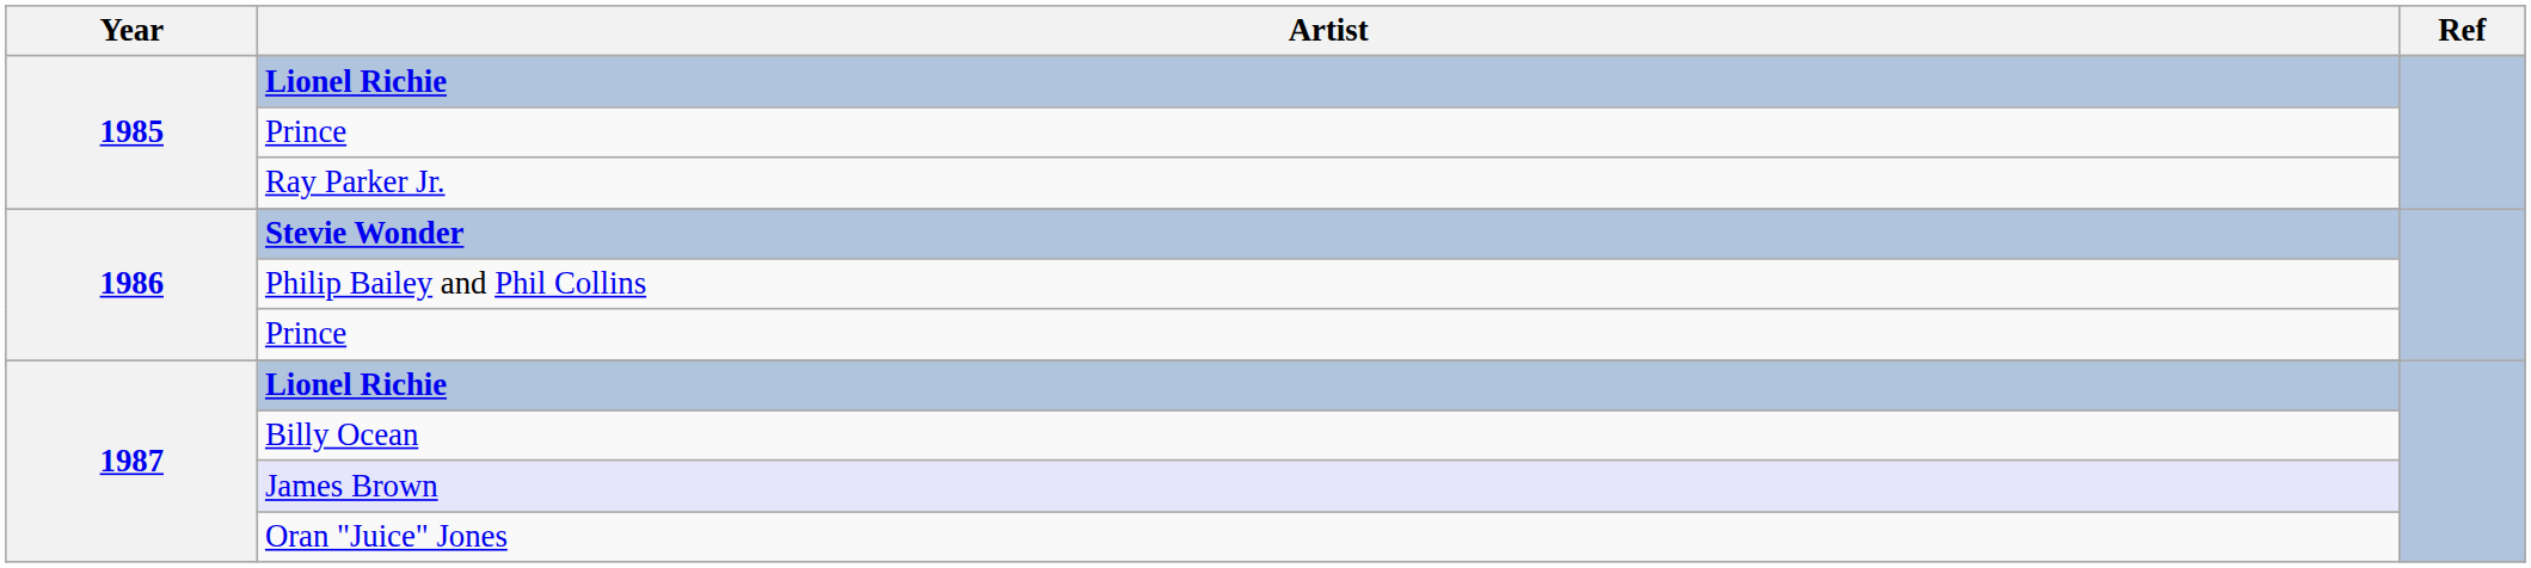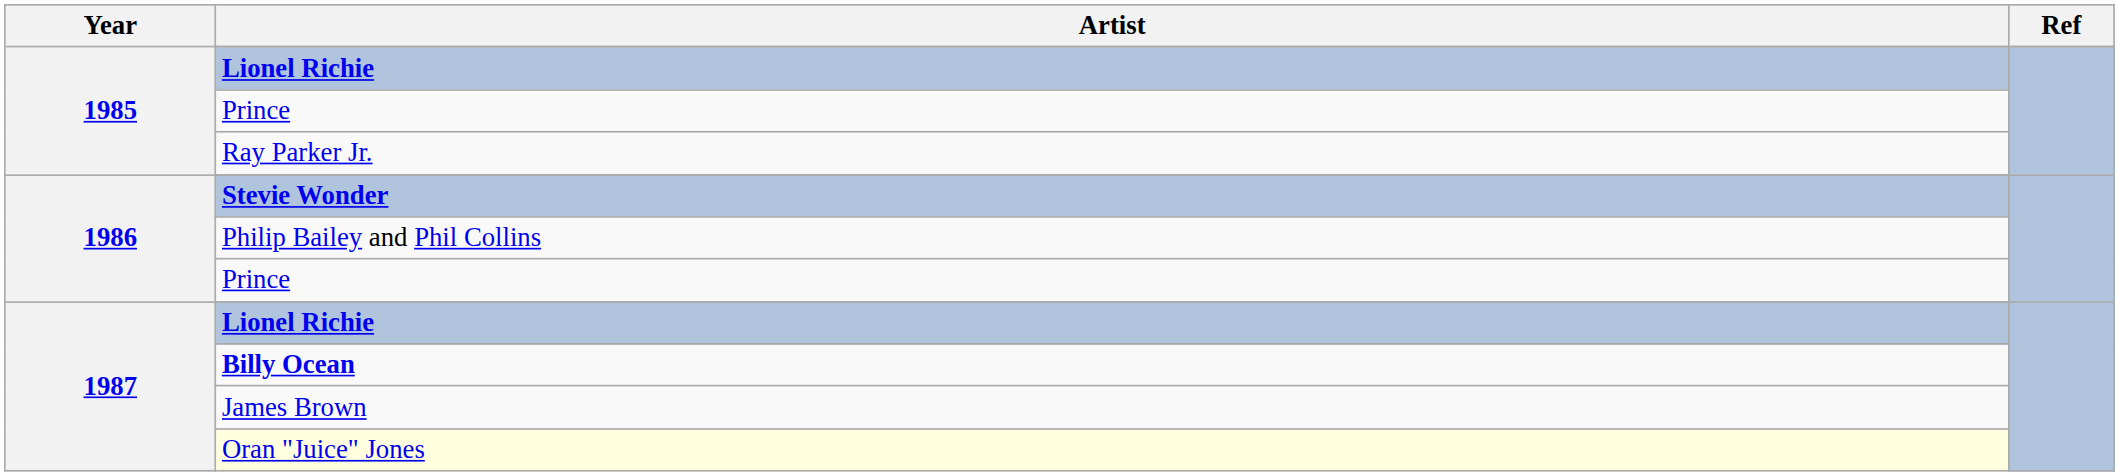Billy Ocean | Artist: normal -> bold
James Brown | Artist: lavender background -> no background
Oran "Juice" Jones | Artist: no background -> lightyellow background
